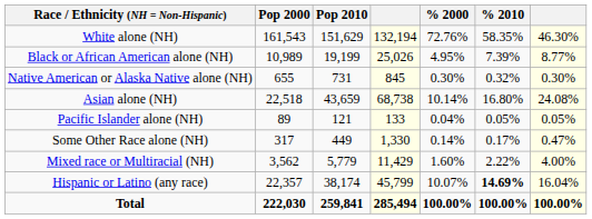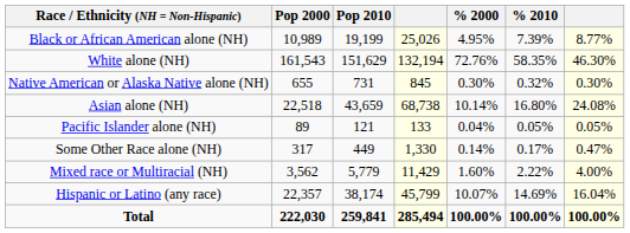rows swapped: White alone (NH) <-> Black or African American alone (NH)
Hispanic or Latino (any race) | % 2010: bold -> normal
